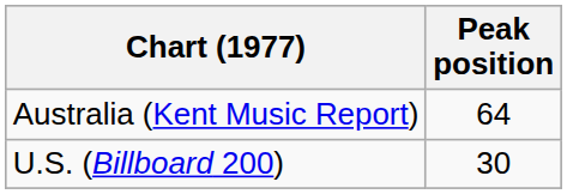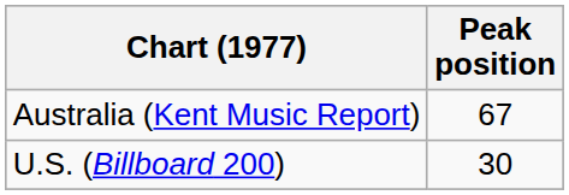Australia (Kent Music Report) | Peak position: 64 -> 67
